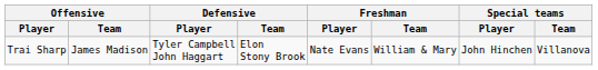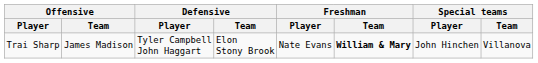Trai Sharp | Freshman / Team: normal -> bold
